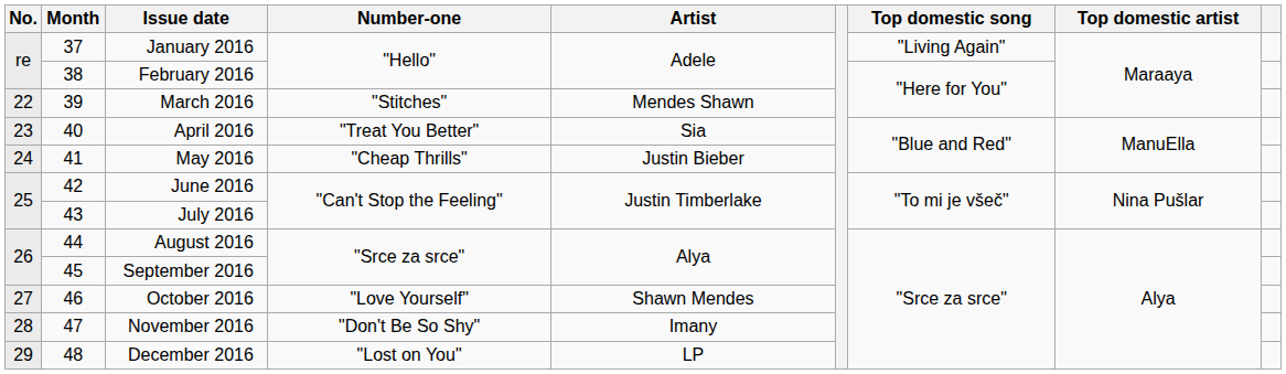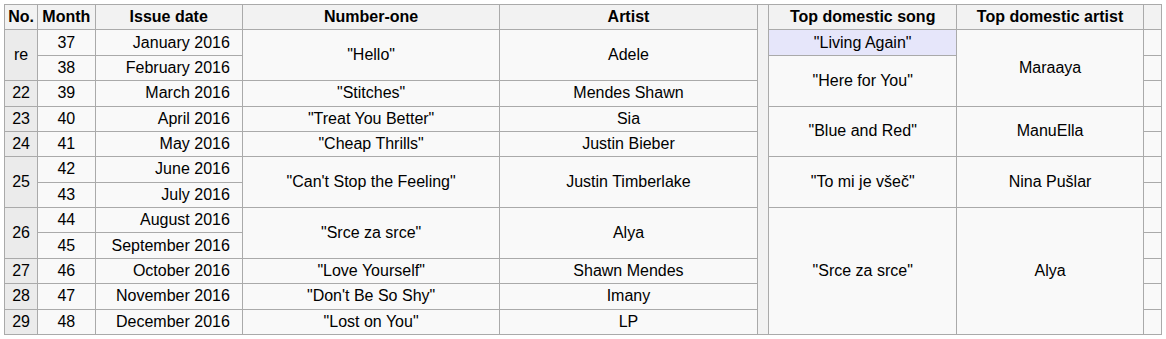January 2016 | Top domestic song: no background -> lavender background
